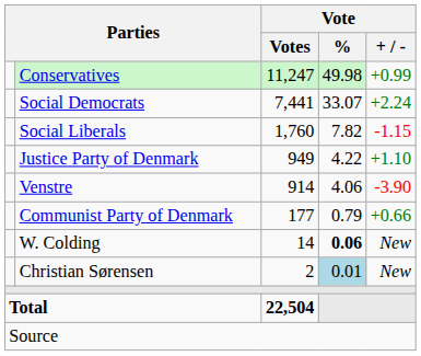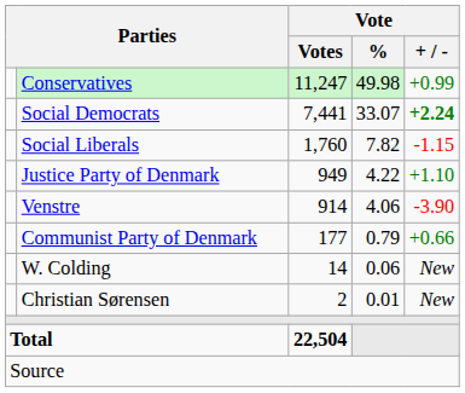Social Democrats | Vote / + / -: normal -> bold
W. Colding | Vote / %: bold -> normal
Christian Sørensen | Vote / %: lightblue background -> no background
